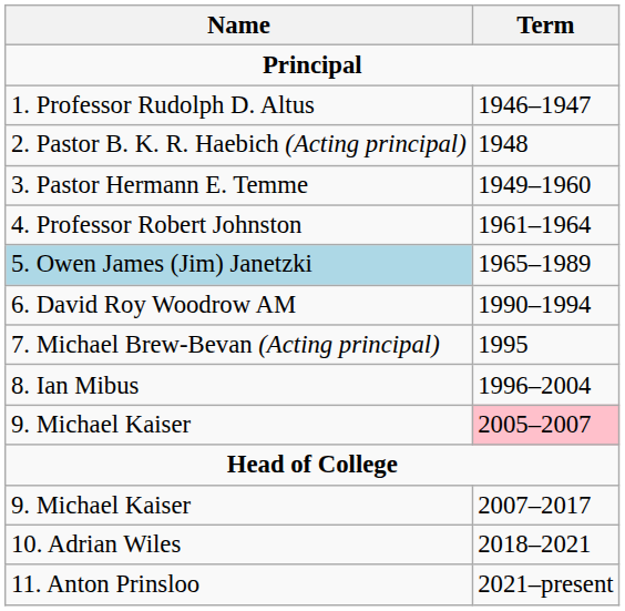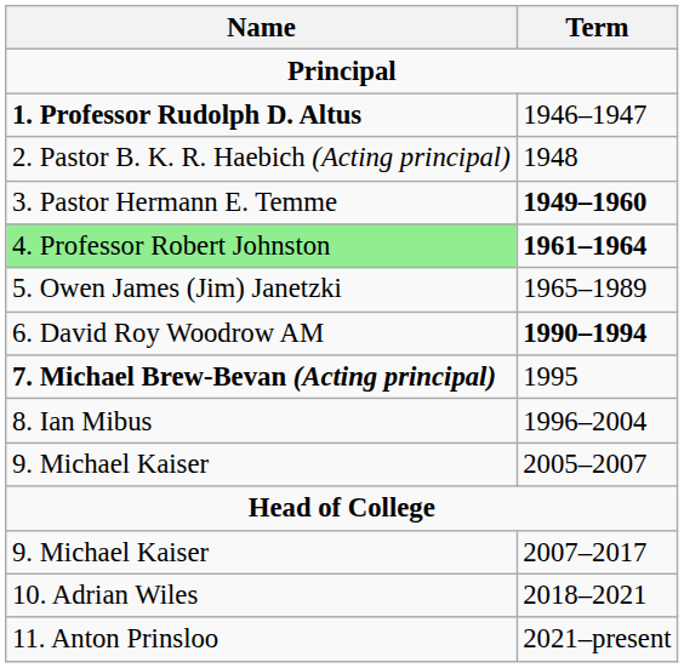row 3 | Name: normal -> bold
row 5 | Term: normal -> bold
row 6 | Name: no background -> lightgreen background
row 6 | Term: normal -> bold
row 7 | Name: lightblue background -> no background
row 8 | Term: normal -> bold
row 9 | Name: normal -> bold
row 11 | Term: pink background -> no background
